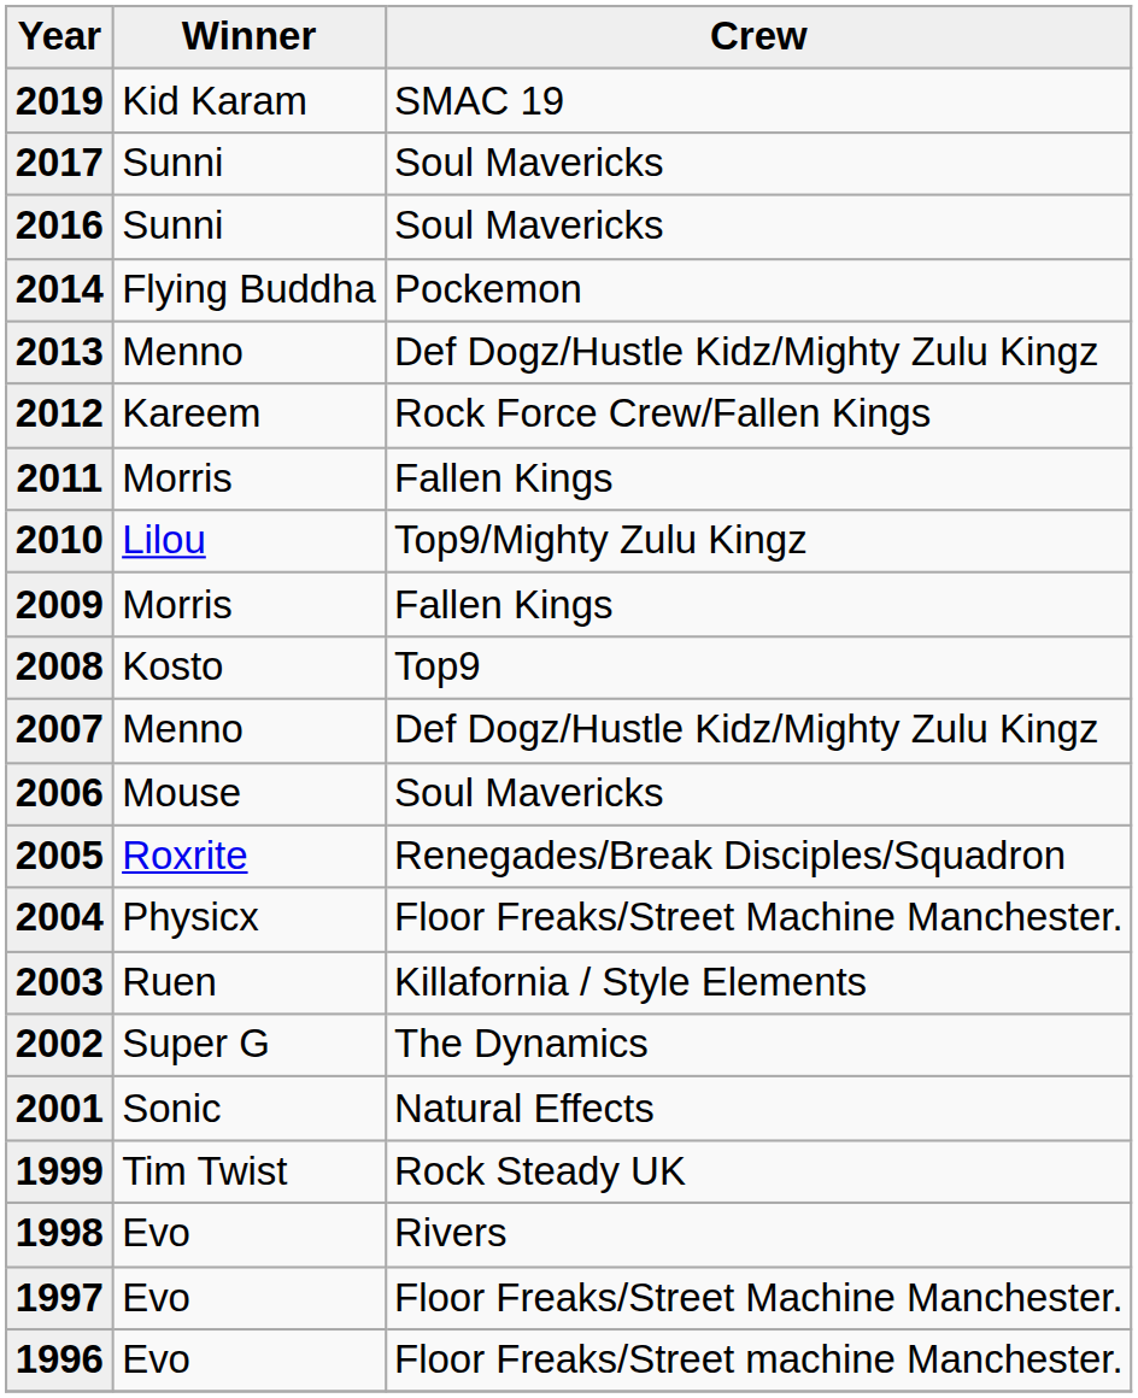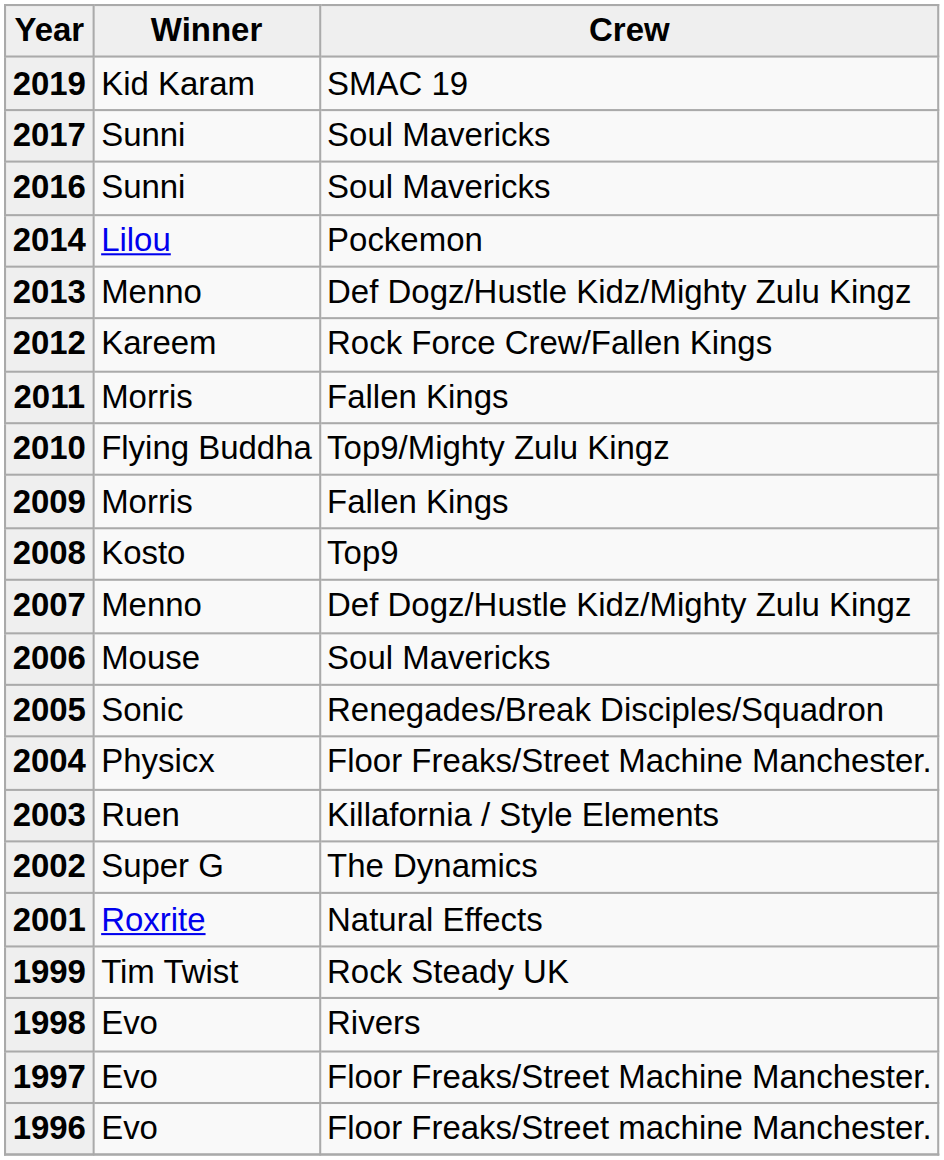2014 | Winner: Flying Buddha -> Lilou
2010 | Winner: Lilou -> Flying Buddha
2005 | Winner: Roxrite -> Sonic
2001 | Winner: Sonic -> Roxrite
